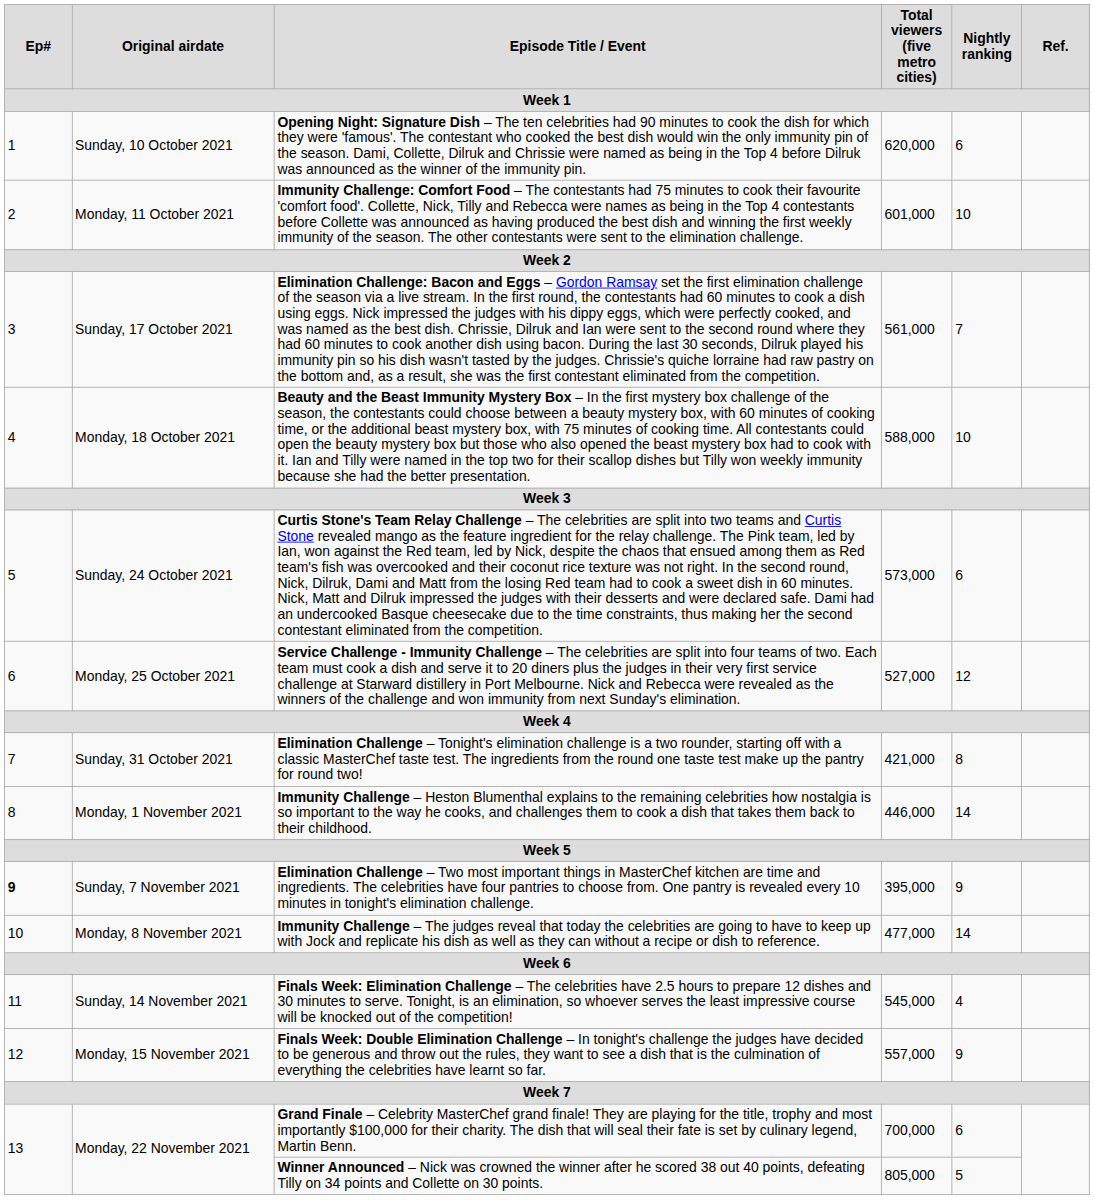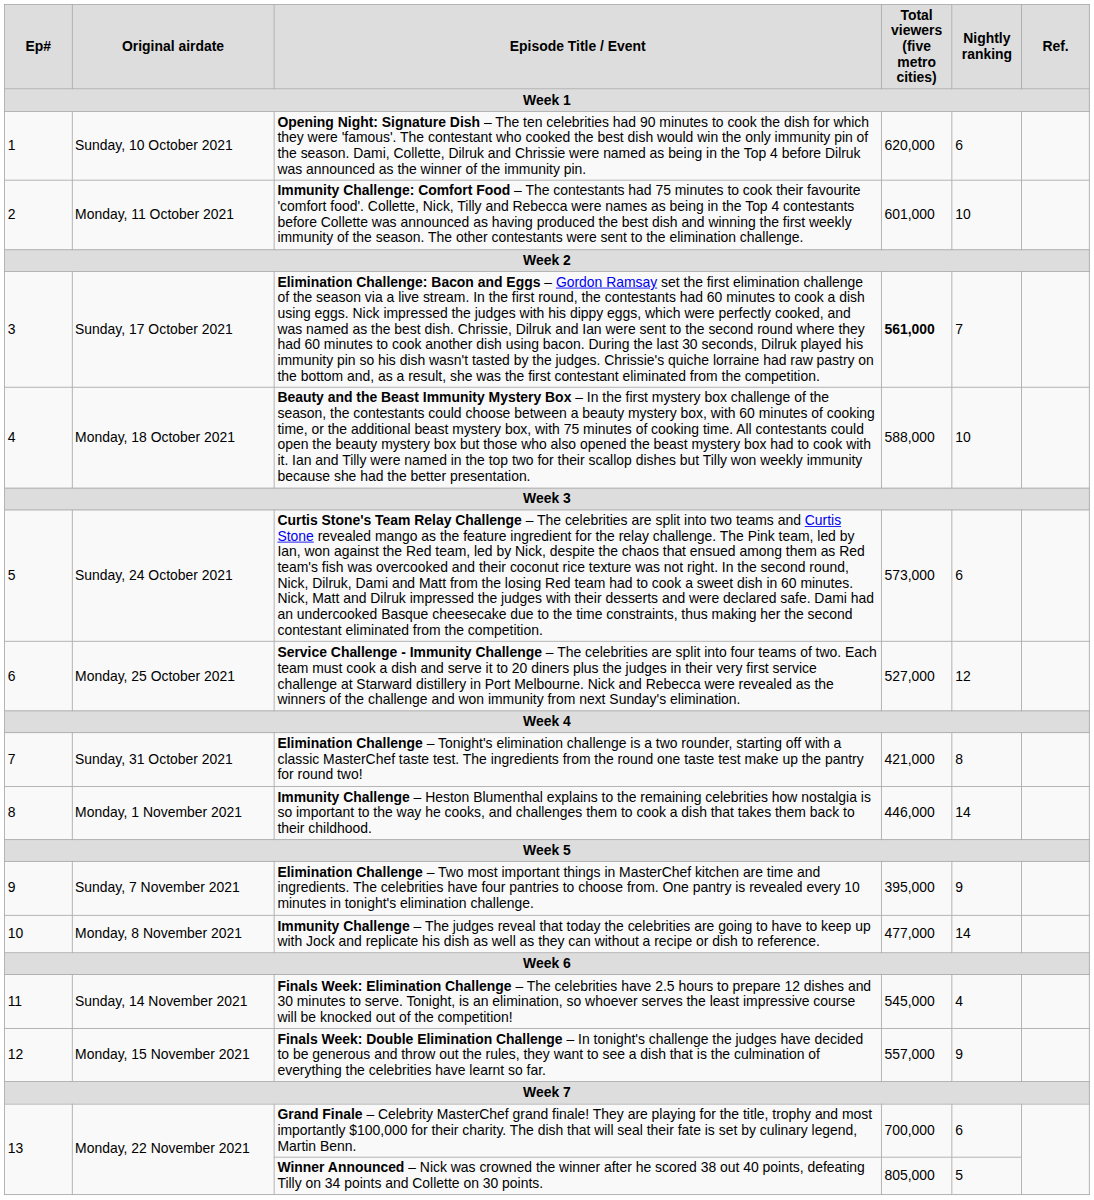row 6 | Total viewers (five metro cities): normal -> bold
row 15 | Ep#: bold -> normal
